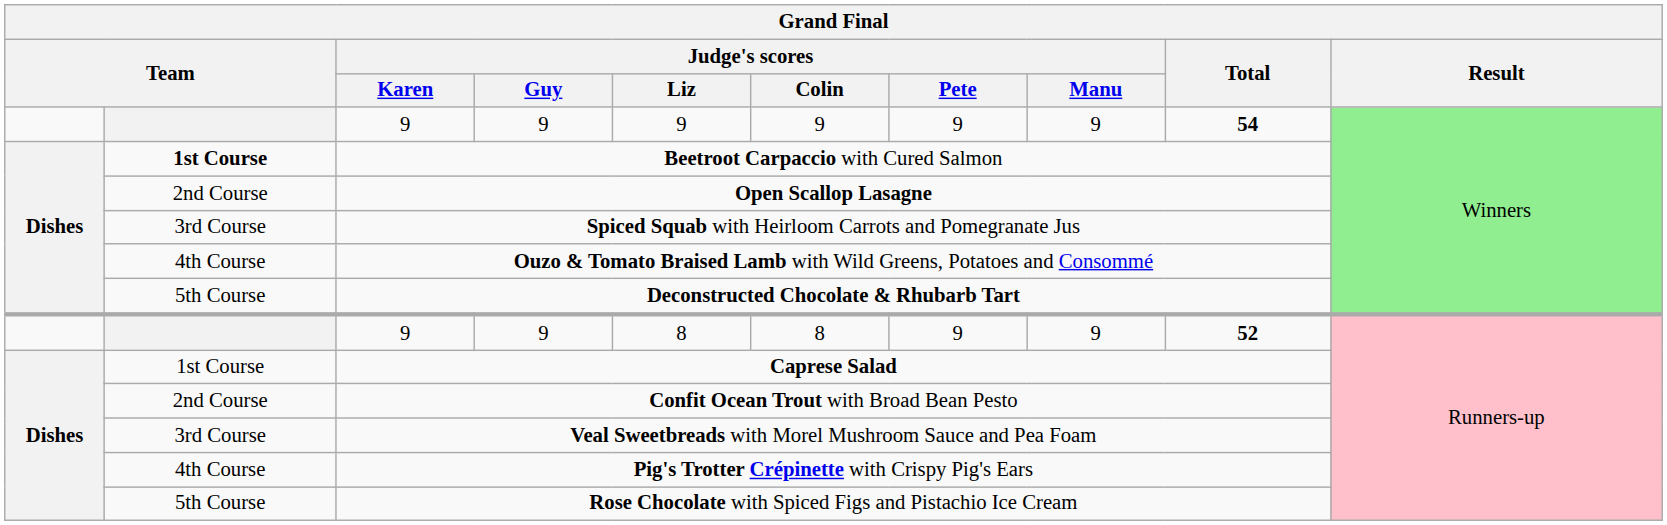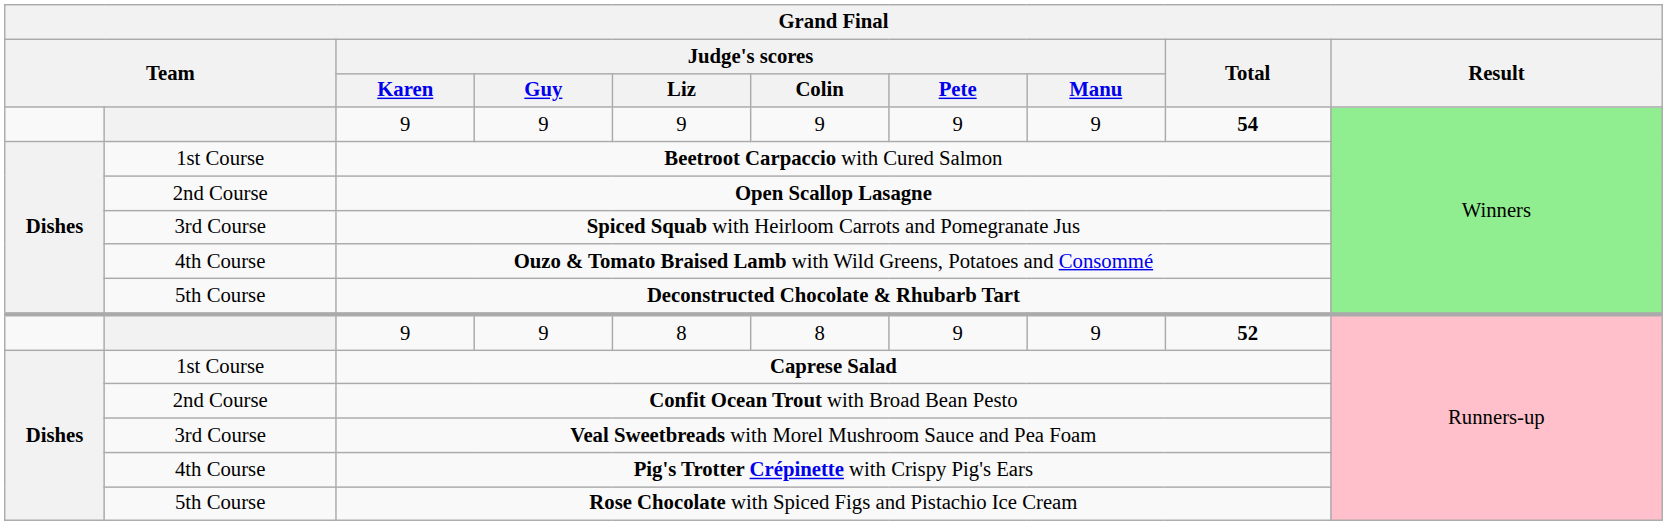Beetroot Carpaccio with Cured Salmon | column 2: bold -> normal
